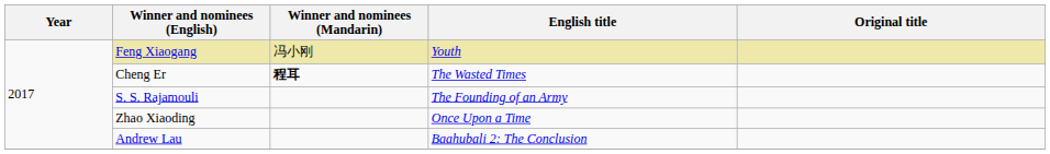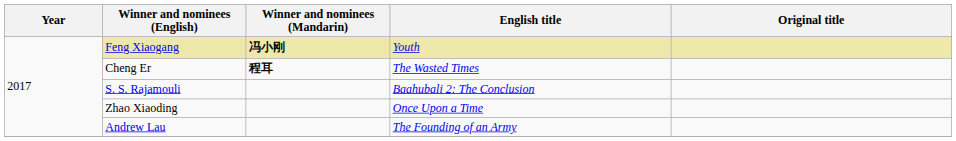Feng Xiaogang | Winner and nominees (Mandarin): normal -> bold
S. S. Rajamouli | English title: The Founding of an Army -> Baahubali 2: The Conclusion
Andrew Lau | English title: Baahubali 2: The Conclusion -> The Founding of an Army
